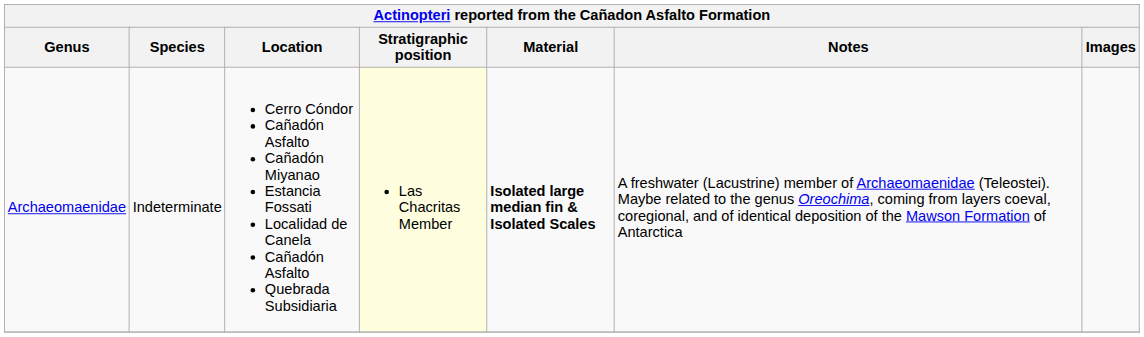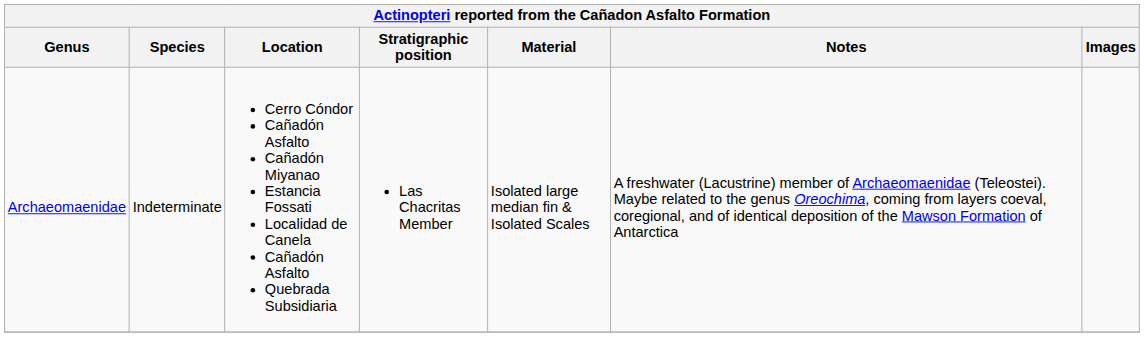Archaeomaenidae | Stratigraphic position: lightyellow background -> no background
Archaeomaenidae | Material: bold -> normal
